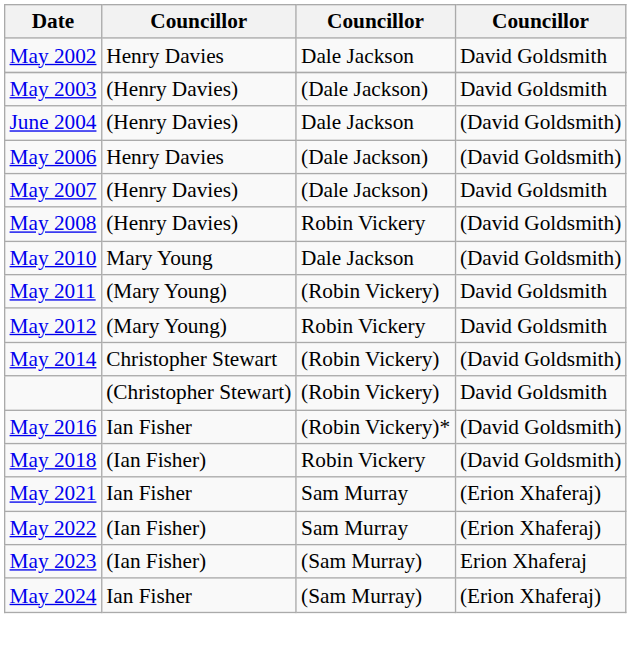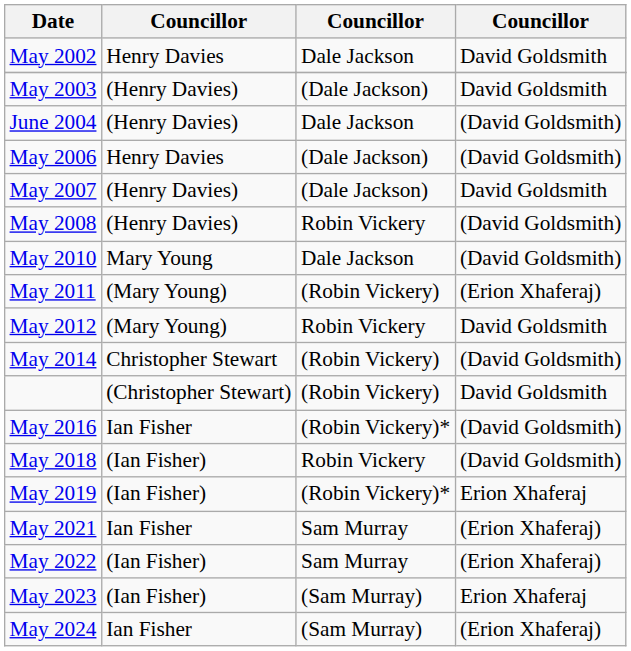May 2011 | column 4: David Goldsmith -> (Erion Xhaferaj)
+ row: May 2019 | (Ian Fisher) | (Robin Vickery)* | Erion Xhaferaj
